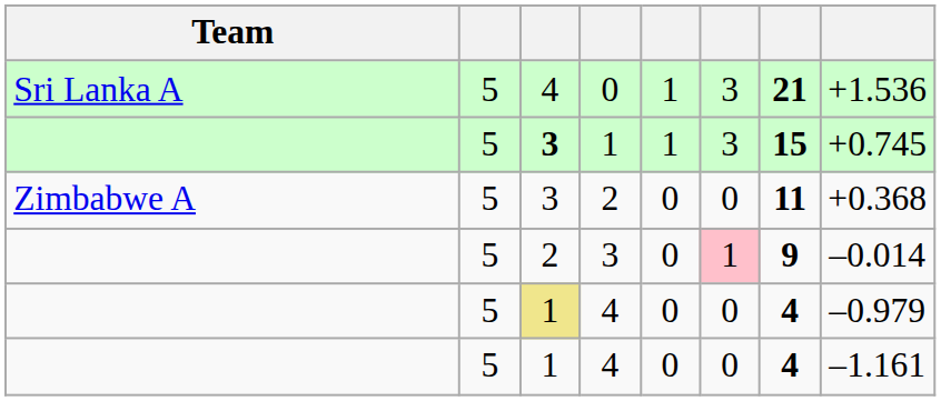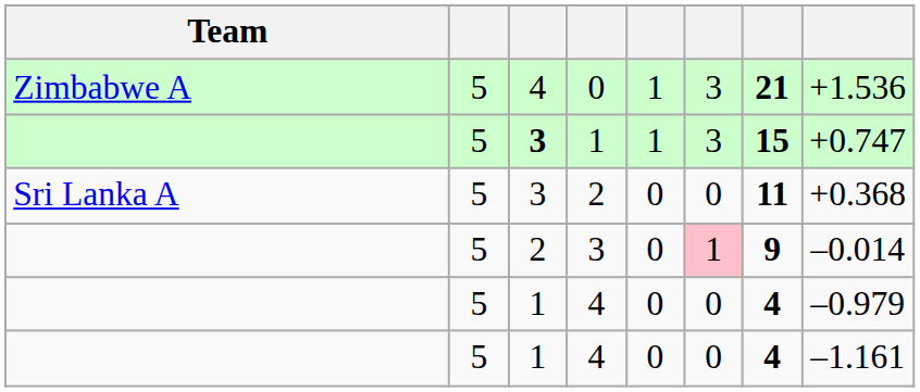row 2 | Team: Sri Lanka A -> Zimbabwe A
row 3 | column 8: +0.745 -> +0.747
row 4 | Team: Zimbabwe A -> Sri Lanka A
row 6 | column 3: khaki background -> no background
